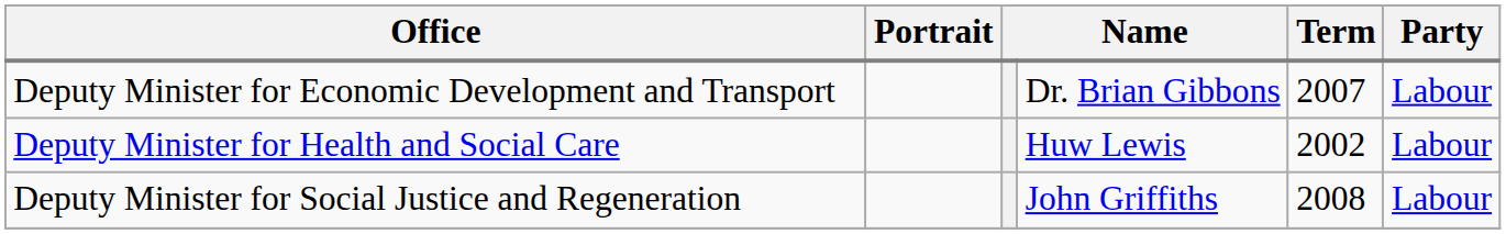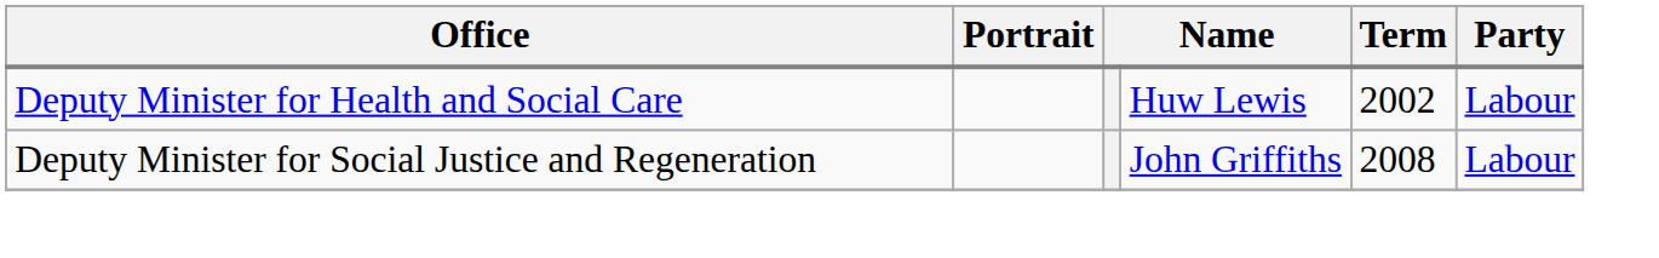- row: Deputy Minister for Economic Development and Transport | Dr. Brian Gibbons | 2007 | Labour
